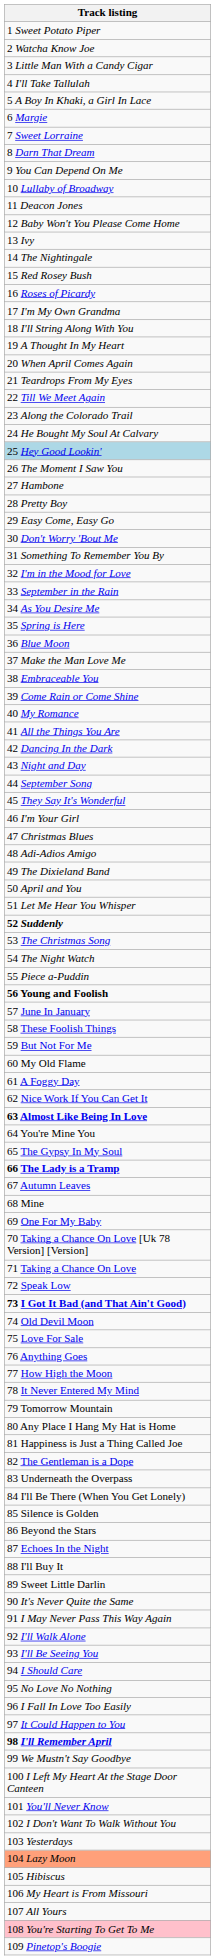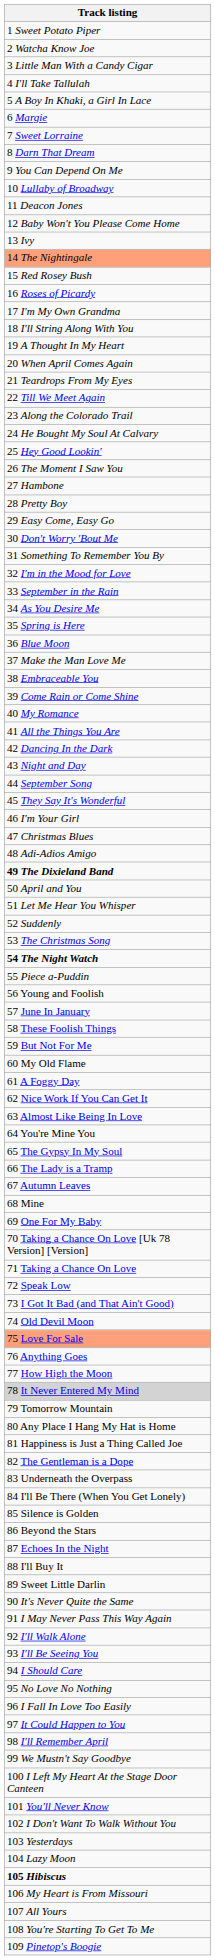row 15 | column 1: no background -> lightsalmon background
row 26 | column 1: lightblue background -> no background
row 50 | column 1: normal -> bold
row 53 | column 1: bold -> normal
row 55 | column 1: normal -> bold
row 57 | column 1: bold -> normal
row 64 | column 1: bold -> normal
row 67 | column 1: bold -> normal
row 74 | column 1: bold -> normal
row 76 | column 1: no background -> lightsalmon background
row 79 | column 1: no background -> lightgrey background
row 99 | column 1: bold -> normal
row 105 | column 1: lightsalmon background -> no background
row 106 | column 1: normal -> bold
row 109 | column 1: pink background -> no background
